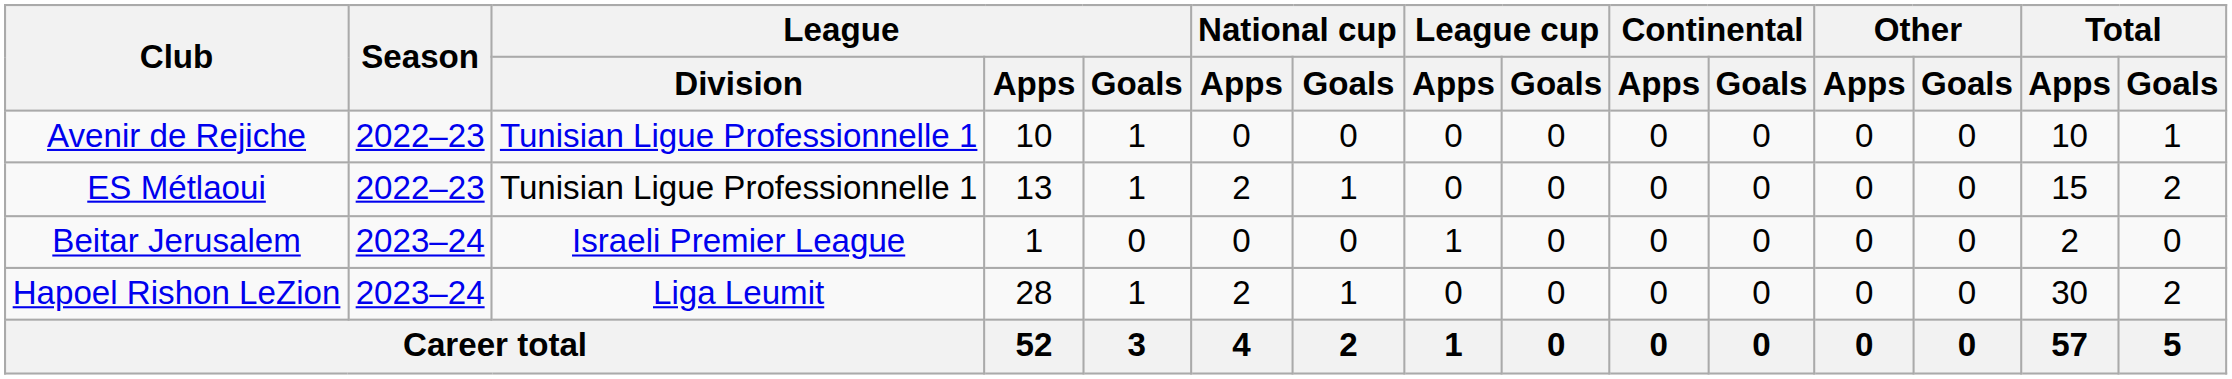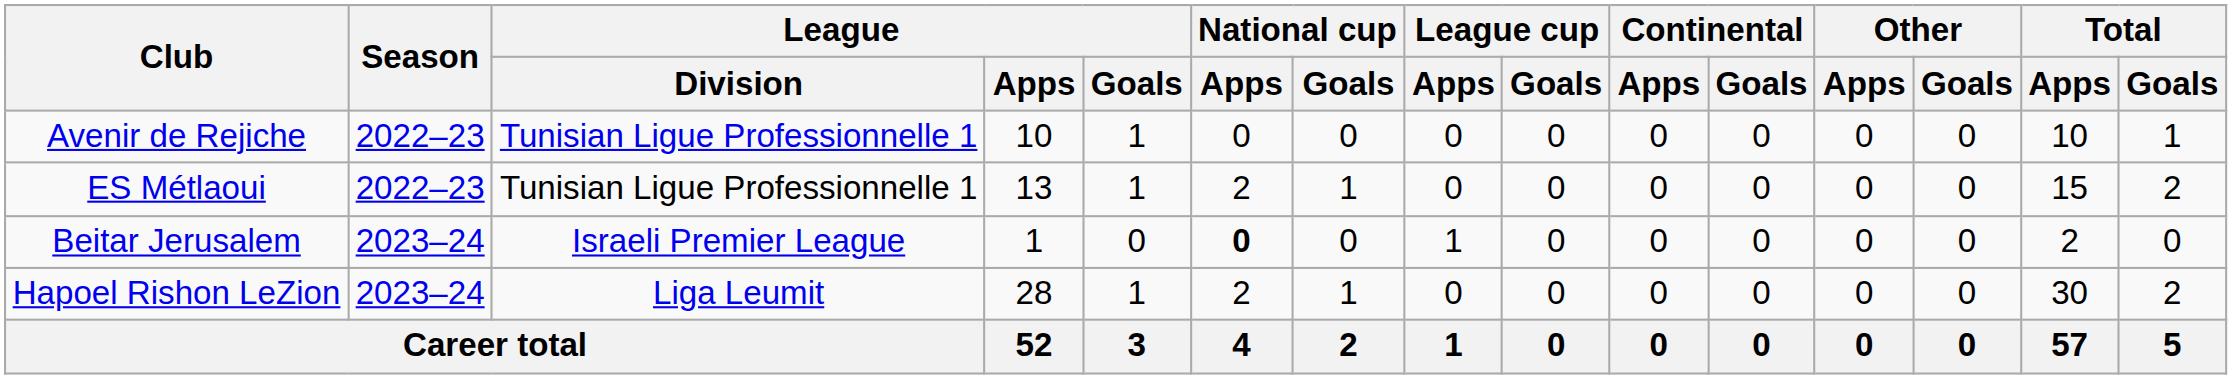Beitar Jerusalem | National cup / Apps: normal -> bold
